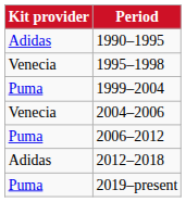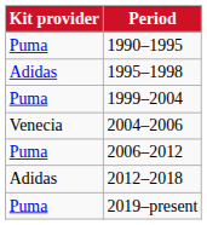1990–1995 | Kit provider: Adidas -> Puma
1995–1998 | Kit provider: Venecia -> Adidas
